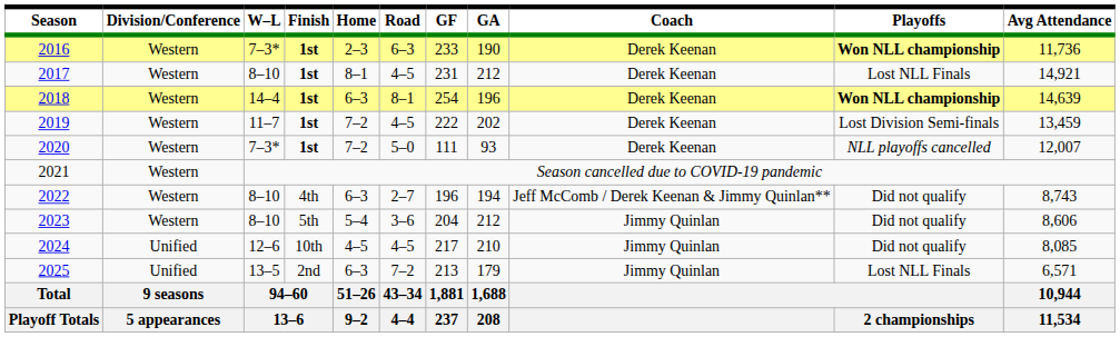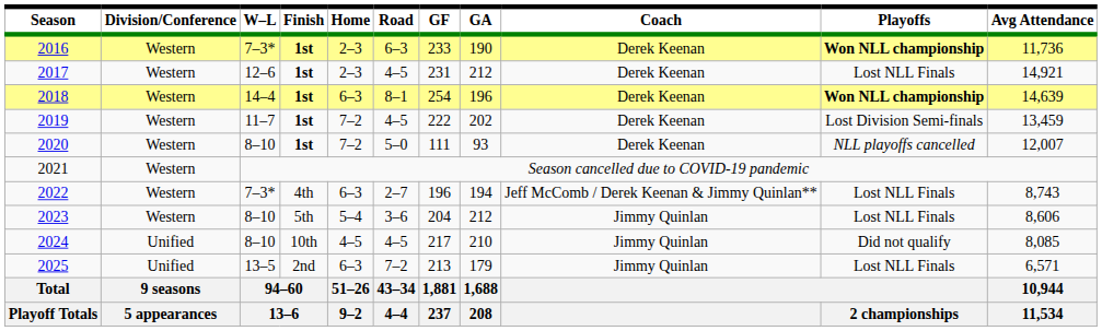2017 | W–L: 8–10 -> 12–6
2017 | Home: 8–1 -> 2–3
2020 | W–L: 7–3* -> 8–10
2022 | W–L: 8–10 -> 7–3*
2022 | Playoffs: Did not qualify -> Lost NLL Finals
2023 | Playoffs: Did not qualify -> Lost NLL Finals
2024 | W–L: 12–6 -> 8–10
